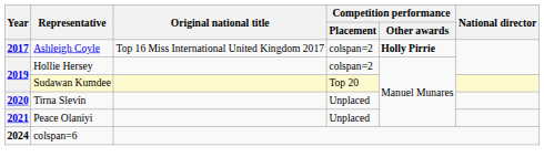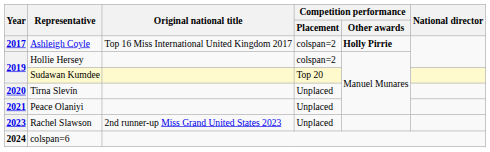+ row: 2023 | Rachel Slawson | 2nd runner-up Miss Grand United States 2023 | Unplaced
